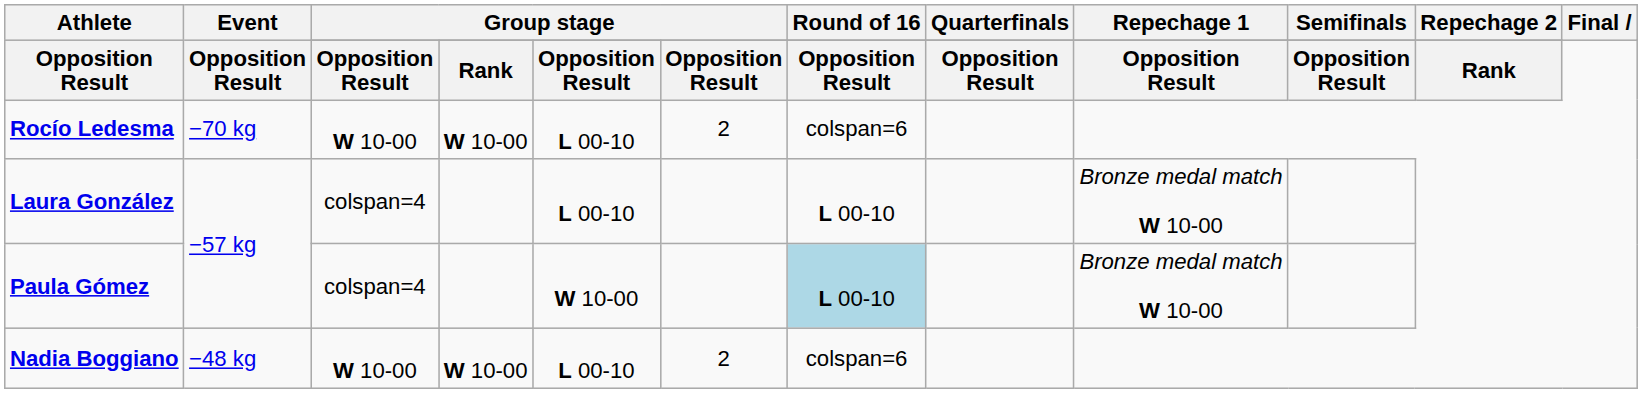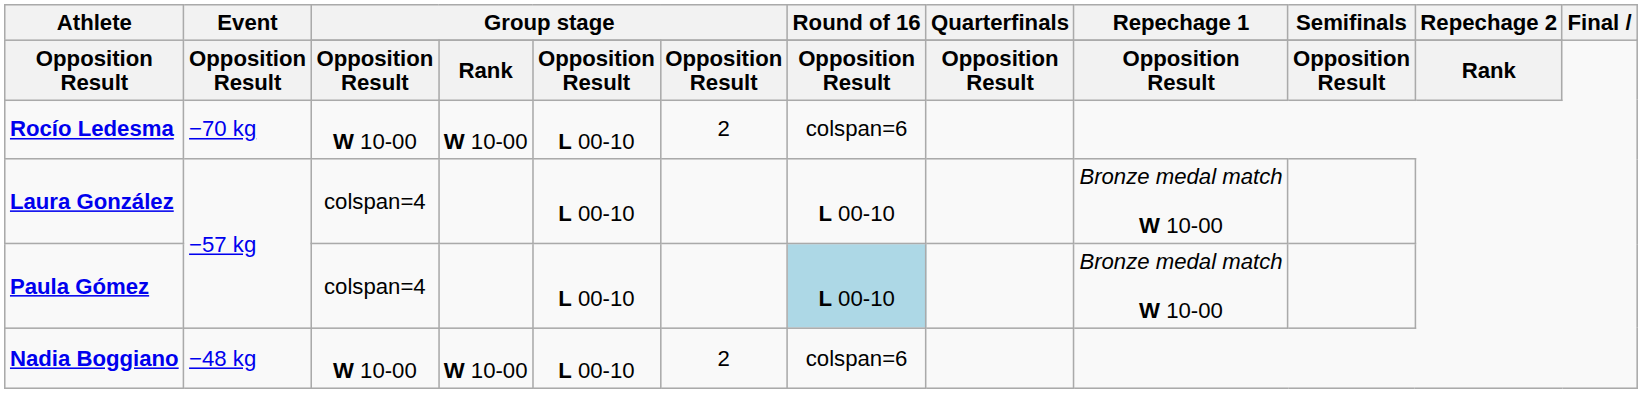Paula Gómez | column 5: W 10-00 -> L 00-10
